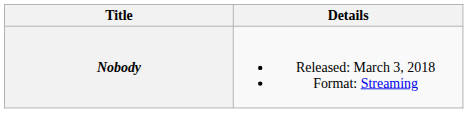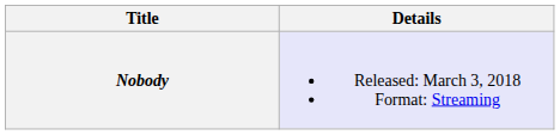Nobody | Details: no background -> lavender background
